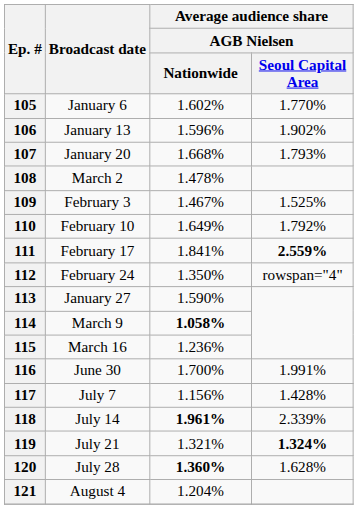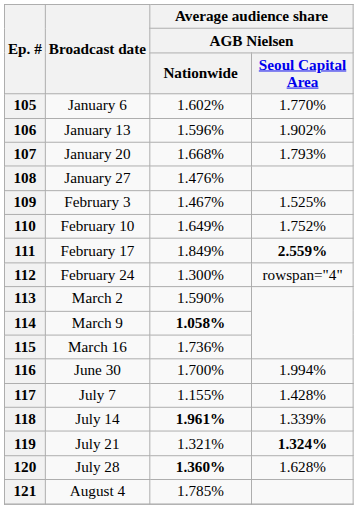108 | Broadcast date: March 2 -> January 27
108 | Average audience share / AGB Nielsen / Nationwide: 1.478% -> 1.476%
110 | Average audience share / AGB Nielsen / Seoul Capital Area: 1.792% -> 1.752%
111 | Average audience share / AGB Nielsen / Nationwide: 1.841% -> 1.849%
112 | Average audience share / AGB Nielsen / Nationwide: 1.350% -> 1.300%
113 | Broadcast date: January 27 -> March 2
115 | Average audience share / AGB Nielsen / Nationwide: 1.236% -> 1.736%
116 | Average audience share / AGB Nielsen / Seoul Capital Area: 1.991% -> 1.994%
117 | Average audience share / AGB Nielsen / Nationwide: 1.156% -> 1.155%
118 | Average audience share / AGB Nielsen / Seoul Capital Area: 2.339% -> 1.339%
121 | Average audience share / AGB Nielsen / Nationwide: 1.204% -> 1.785%
